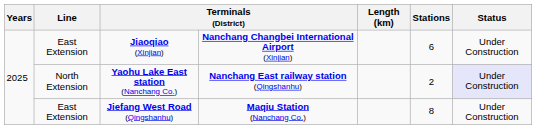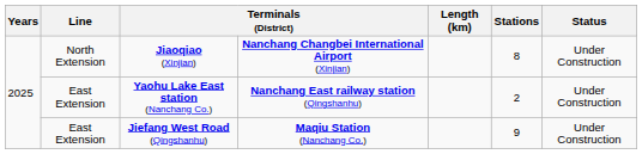Jiaoqiao (Xinjian) | Line: East Extension -> North Extension
Jiaoqiao (Xinjian) | Stations: 6 -> 8
Yaohu Lake East station (Nanchang Co.) | Line: North Extension -> East Extension
Yaohu Lake East station (Nanchang Co.) | Status: lavender background -> no background
Jiefang West Road (Qingshanhu) | Stations: 8 -> 9
